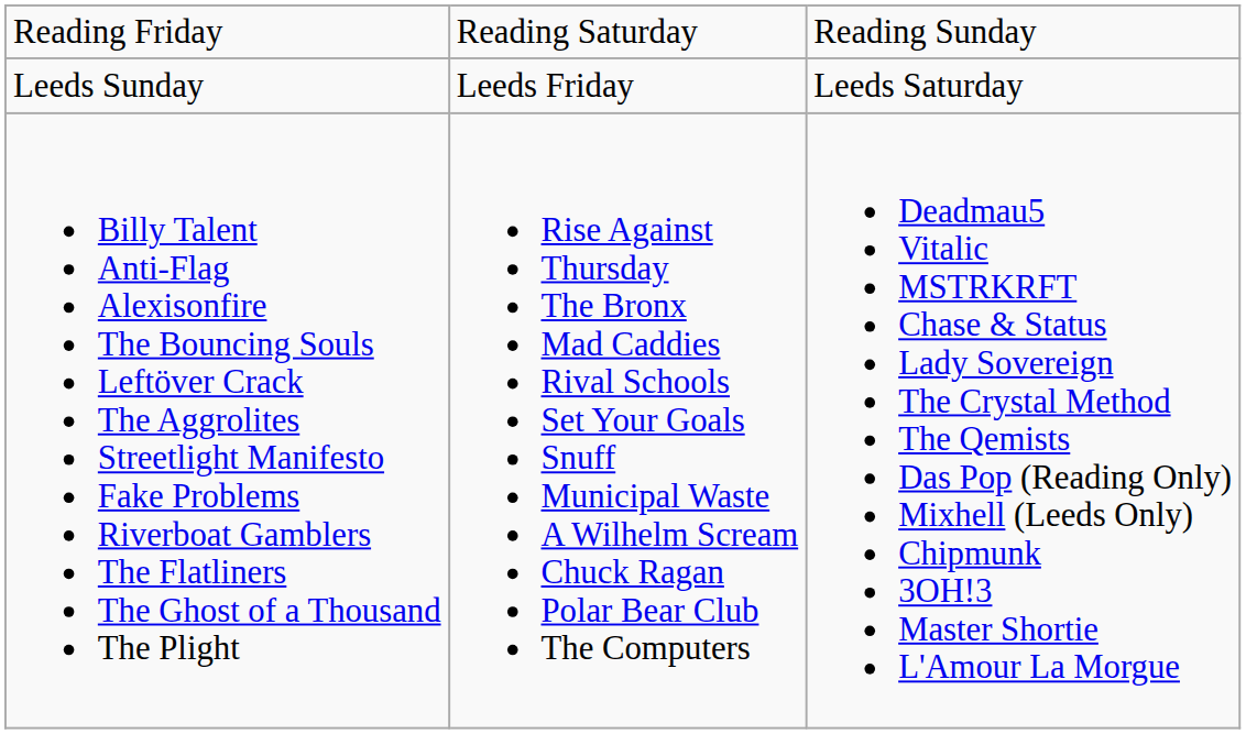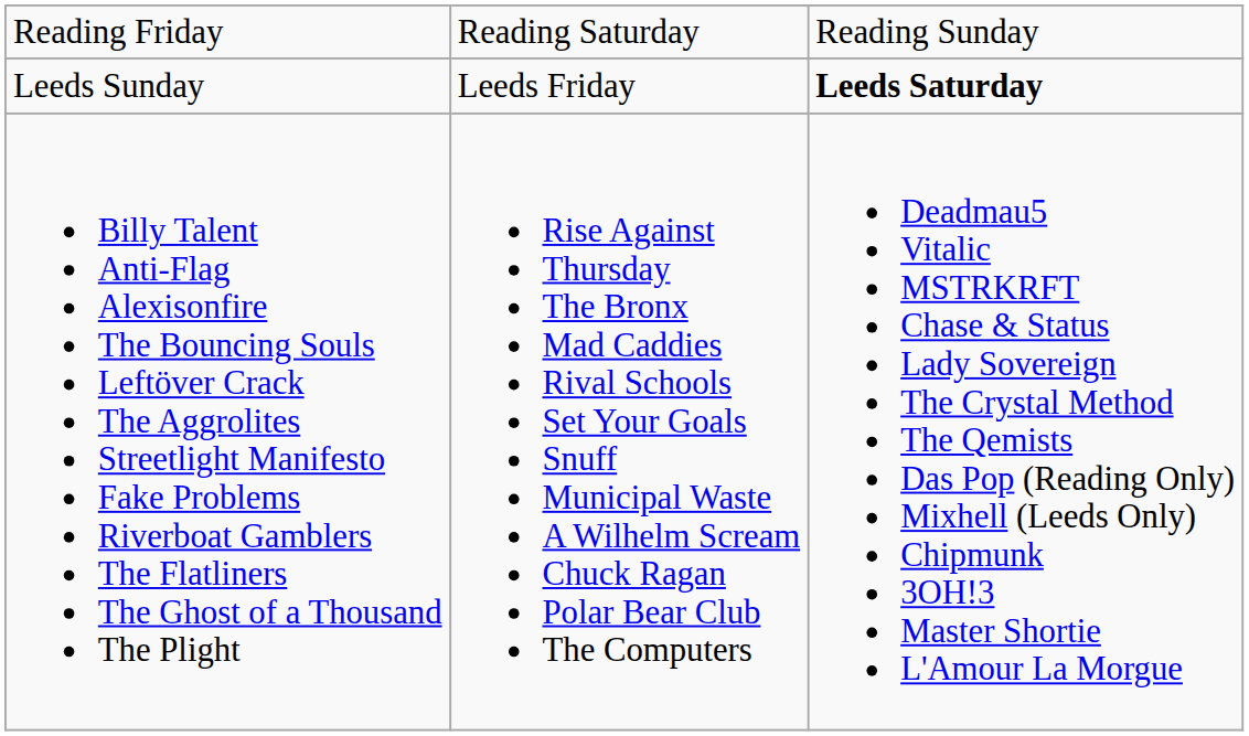Leeds Sunday | column 3: normal -> bold
